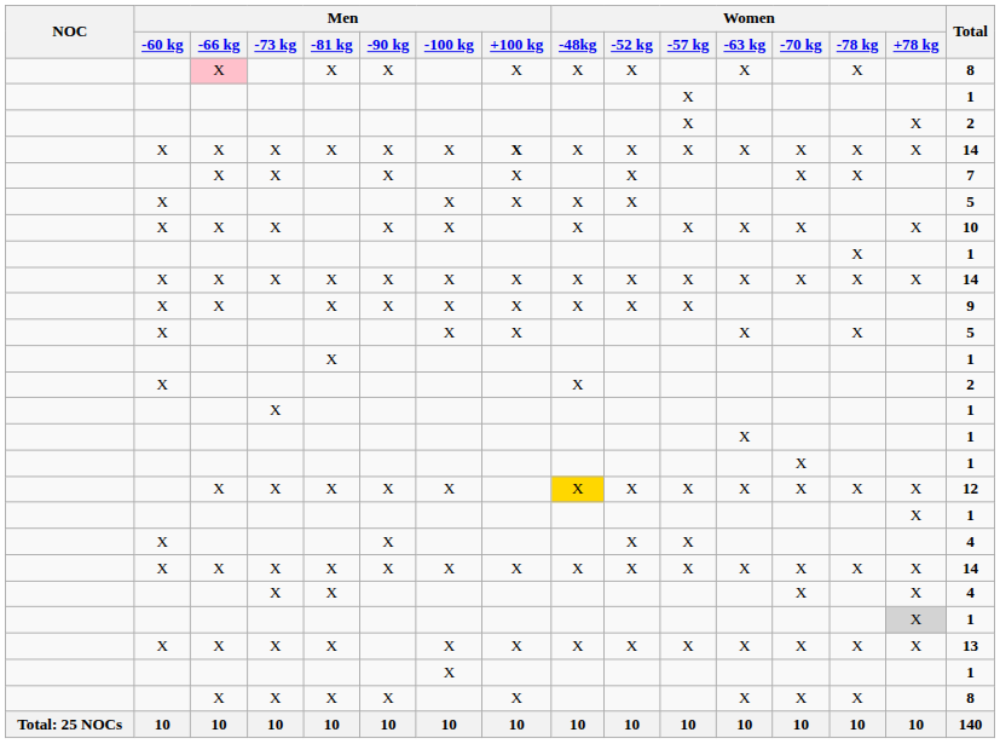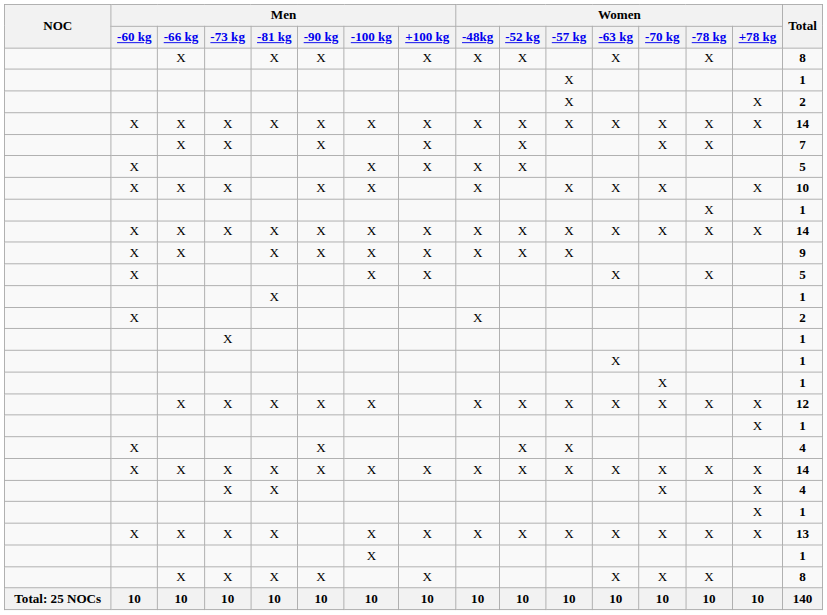row 3 | Men / -66 kg: pink background -> no background
row 6 | Men / +100 kg: bold -> normal
row 19 | Women / -48kg: gold background -> no background
row 24 | Women / +78 kg: lightgrey background -> no background
